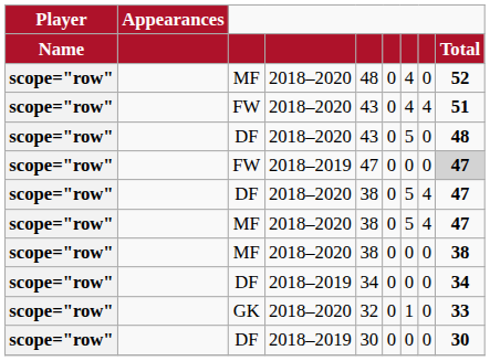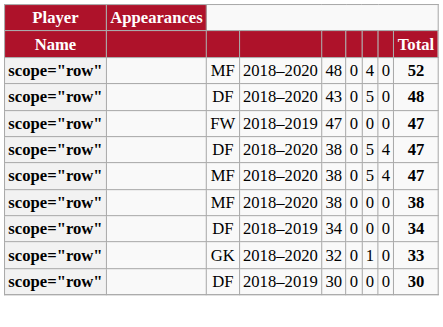- row: scope="row" | FW | 2018–2020 | 43 | 0 | 4 | 4 | 51
FW / 2018–2019 | Total: lightgrey background -> no background
